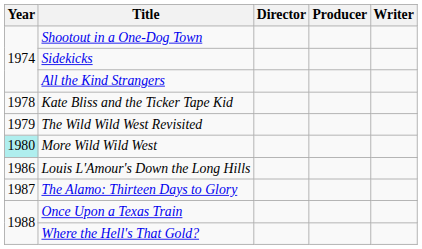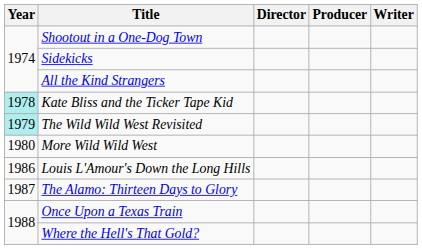Kate Bliss and the Ticker Tape Kid | Year: no background -> paleturquoise background
The Wild Wild West Revisited | Year: no background -> paleturquoise background
More Wild Wild West | Year: paleturquoise background -> no background
